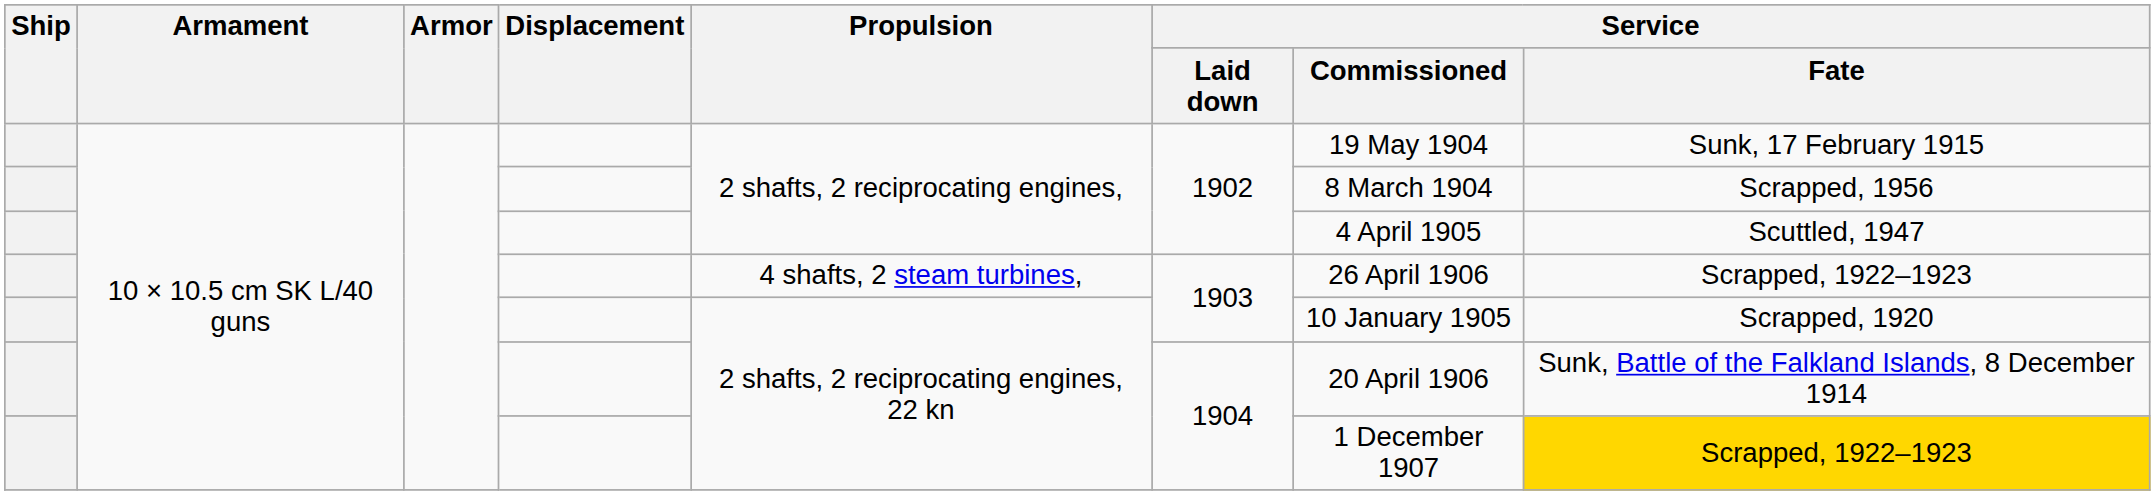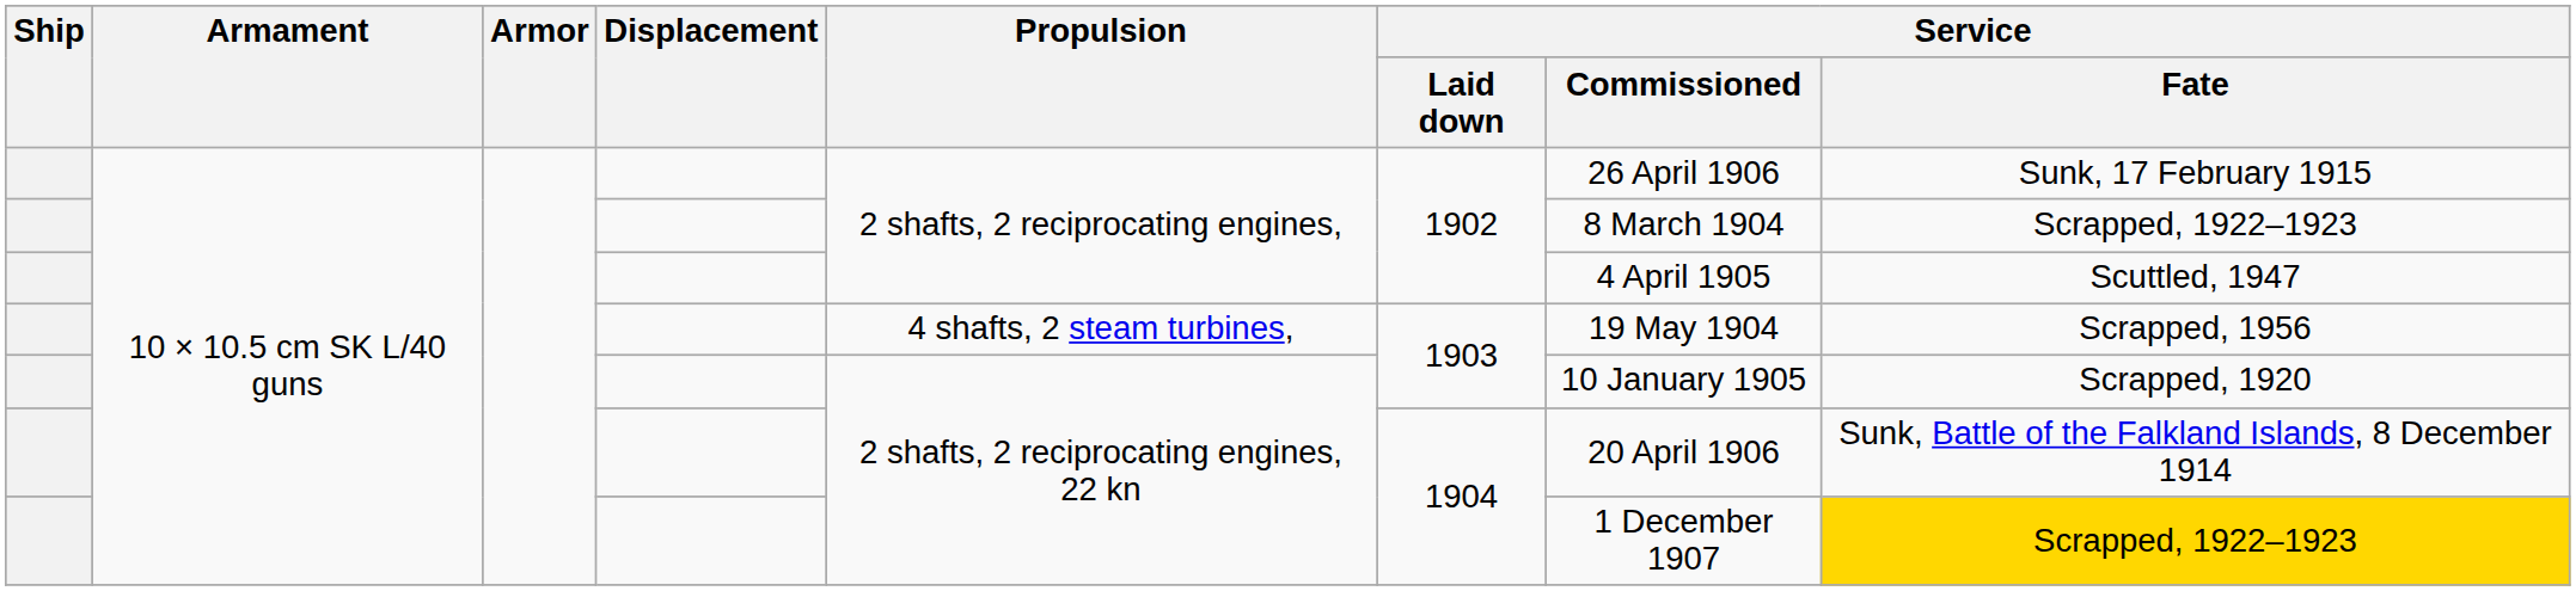row 3 | Service / Commissioned: 19 May 1904 -> 26 April 1906
row 4 | Service / Fate: Scrapped, 1956 -> Scrapped, 1922–1923
row 6 | Service / Commissioned: 26 April 1906 -> 19 May 1904
row 6 | Service / Fate: Scrapped, 1922–1923 -> Scrapped, 1956
